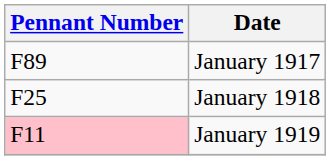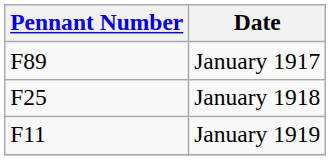January 1919 | Pennant Number: pink background -> no background
